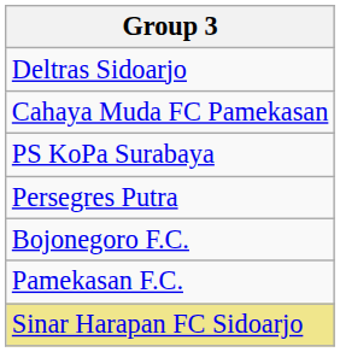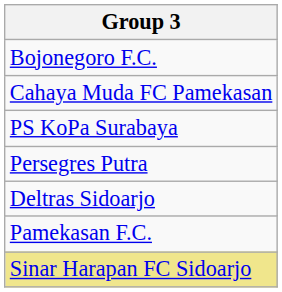row 2 | column 1: Deltras Sidoarjo -> Bojonegoro F.C.
row 6 | column 1: Bojonegoro F.C. -> Deltras Sidoarjo
